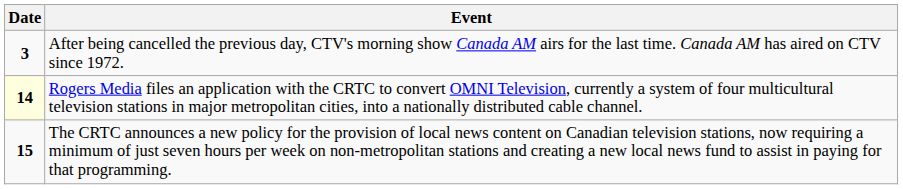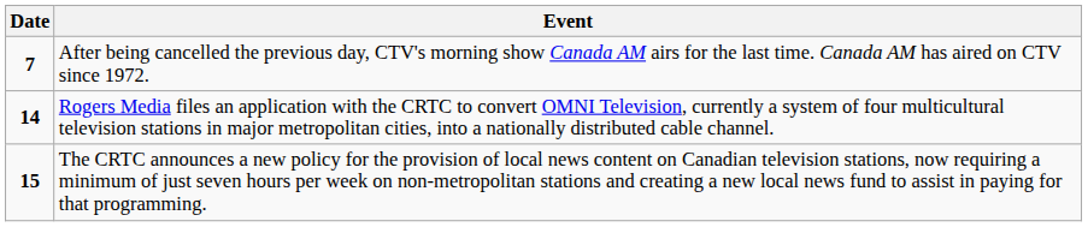row 2 | Date: 3 -> 7
row 3 | Date: lightyellow background -> no background
